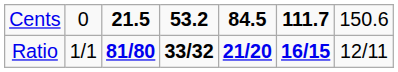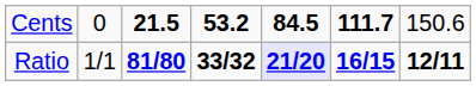Ratio | column 5: no background -> lavender background
Ratio | column 7: normal -> bold
